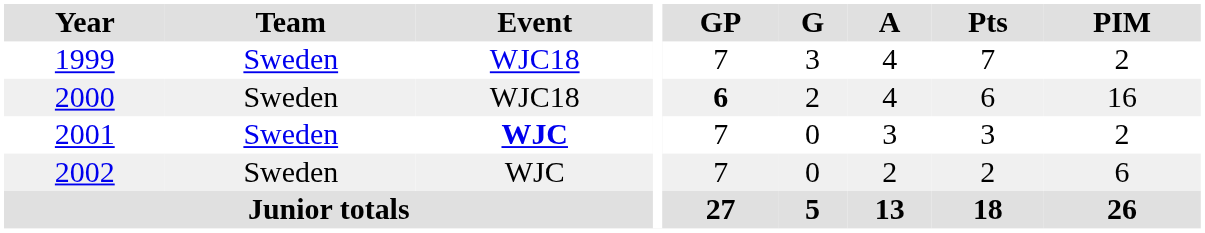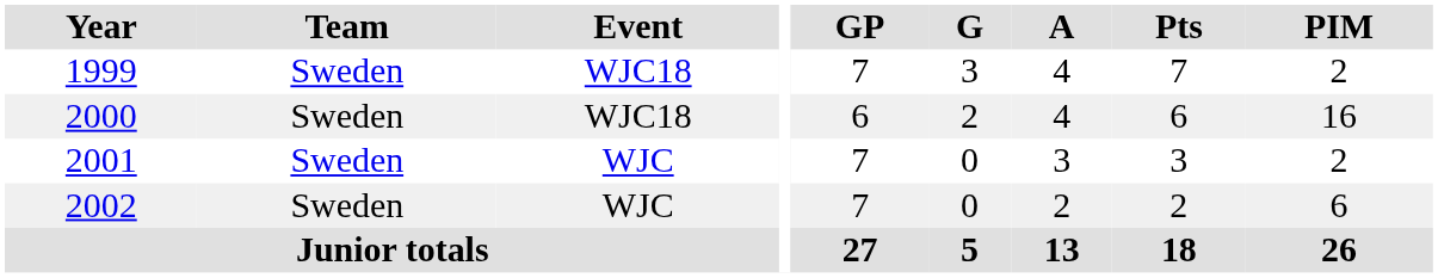2000 | GP: bold -> normal
2001 | Event: bold -> normal
